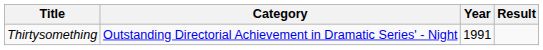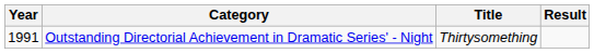columns swapped: Year <-> Title
